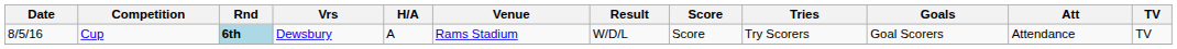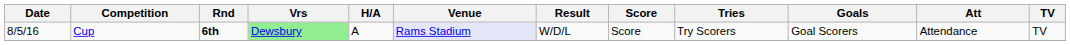Cup | Rnd: lightblue background -> no background
Cup | Vrs: no background -> lightgreen background
Cup | Venue: no background -> lavender background
